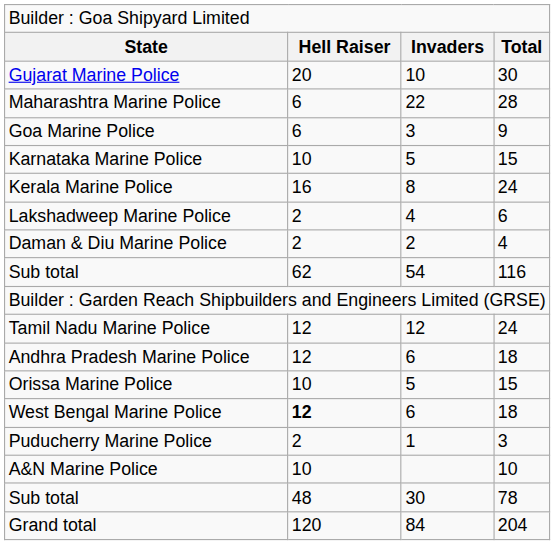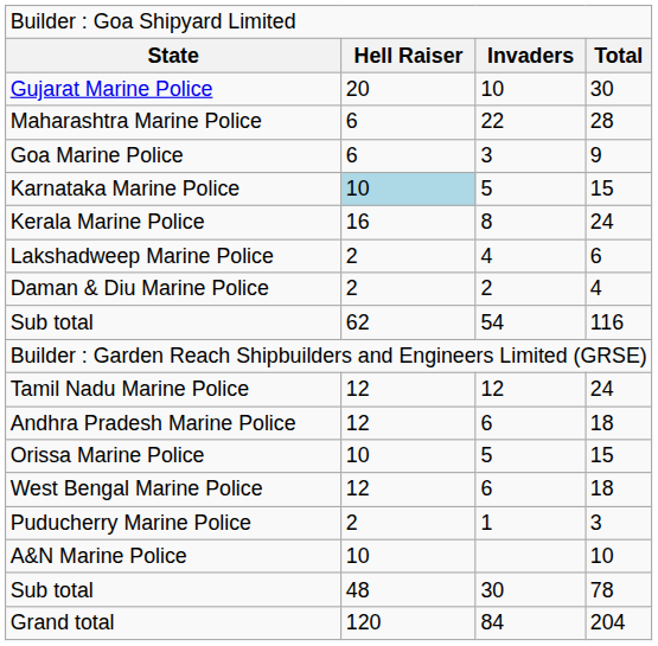Karnataka Marine Police | column 2: no background -> lightblue background
West Bengal Marine Police | column 2: bold -> normal
